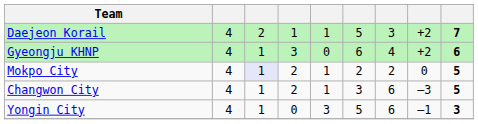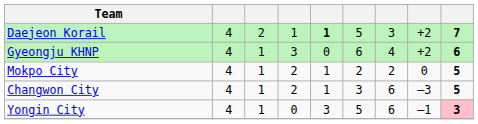Daejeon Korail | column 5: normal -> bold
Mokpo City | column 3: lavender background -> no background
Yongin City | column 9: no background -> pink background
